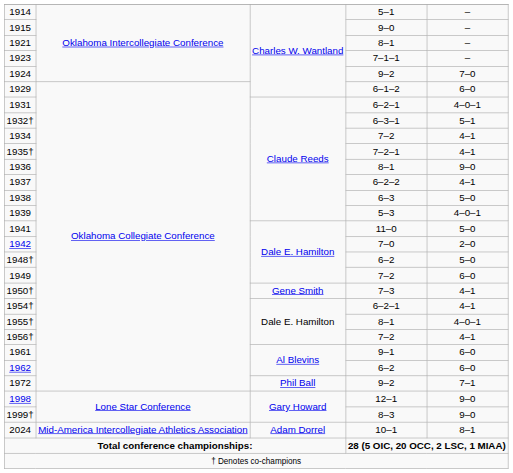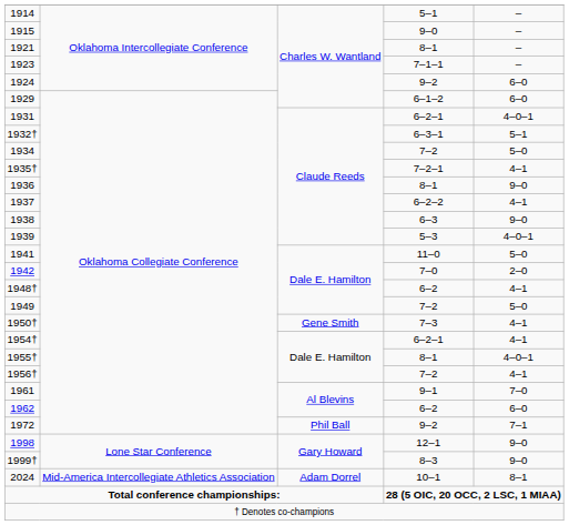1924 | column 5: 7–0 -> 6–0
1934 | column 5: 4–1 -> 5–0
1938 | column 5: 5–0 -> 9–0
1948† | column 5: 5–0 -> 4–1
1949 | column 5: 6–0 -> 5–0
1961 | column 5: 6–0 -> 7–0
